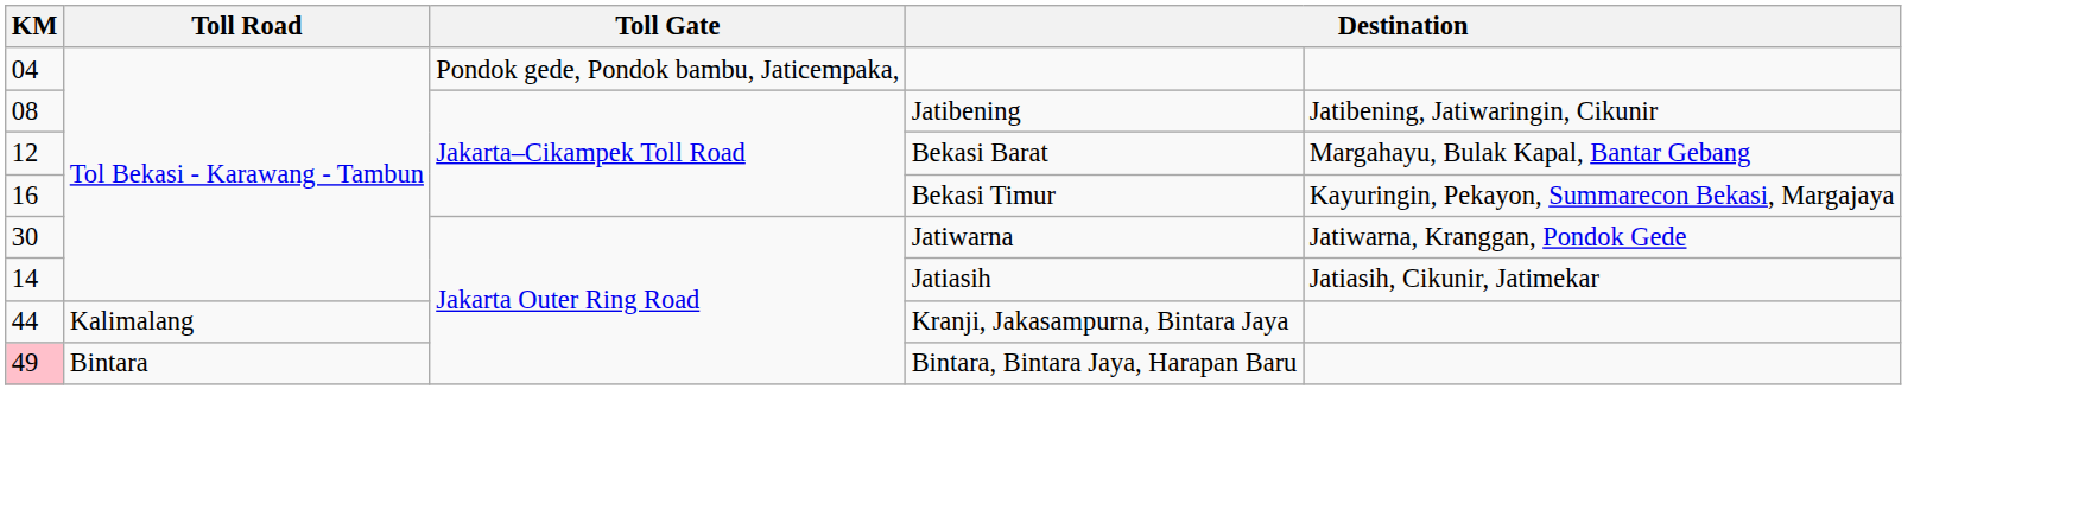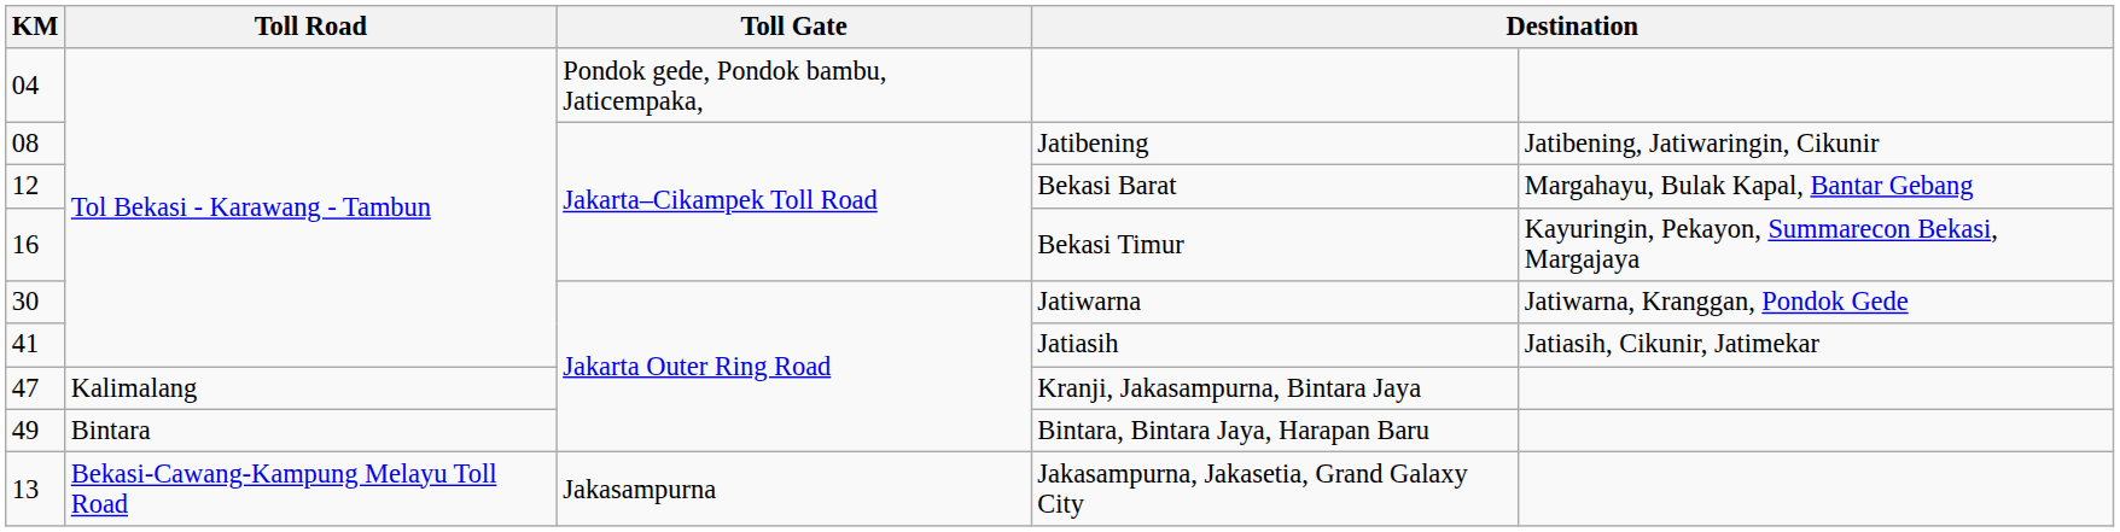Jatiasih | KM: 14 -> 41
Kranji, Jakasampurna, Bintara Jaya | KM: 44 -> 47
Bintara, Bintara Jaya, Harapan Baru | KM: pink background -> no background
+ row: 13 | Bekasi-Cawang-Kampung Melayu Toll Road | Jakasampurna | Jakasampurna, Jakasetia, Grand Galaxy City
